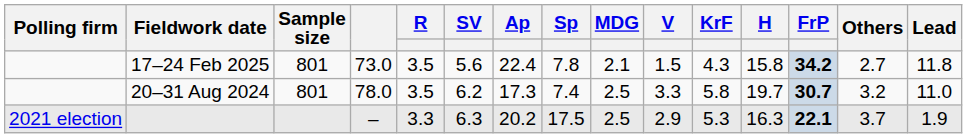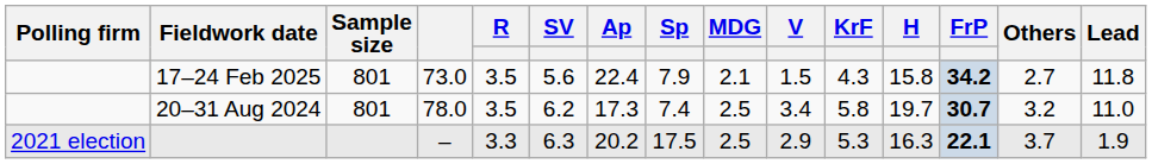17–24 Feb 2025 | Sp: 7.8 -> 7.9
20–31 Aug 2024 | V: 3.3 -> 3.4
